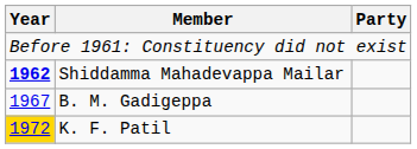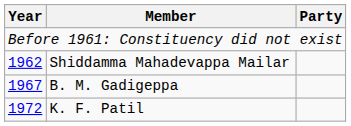Shiddamma Mahadevappa Mailar | Year: bold -> normal
K. F. Patil | Year: gold background -> no background
